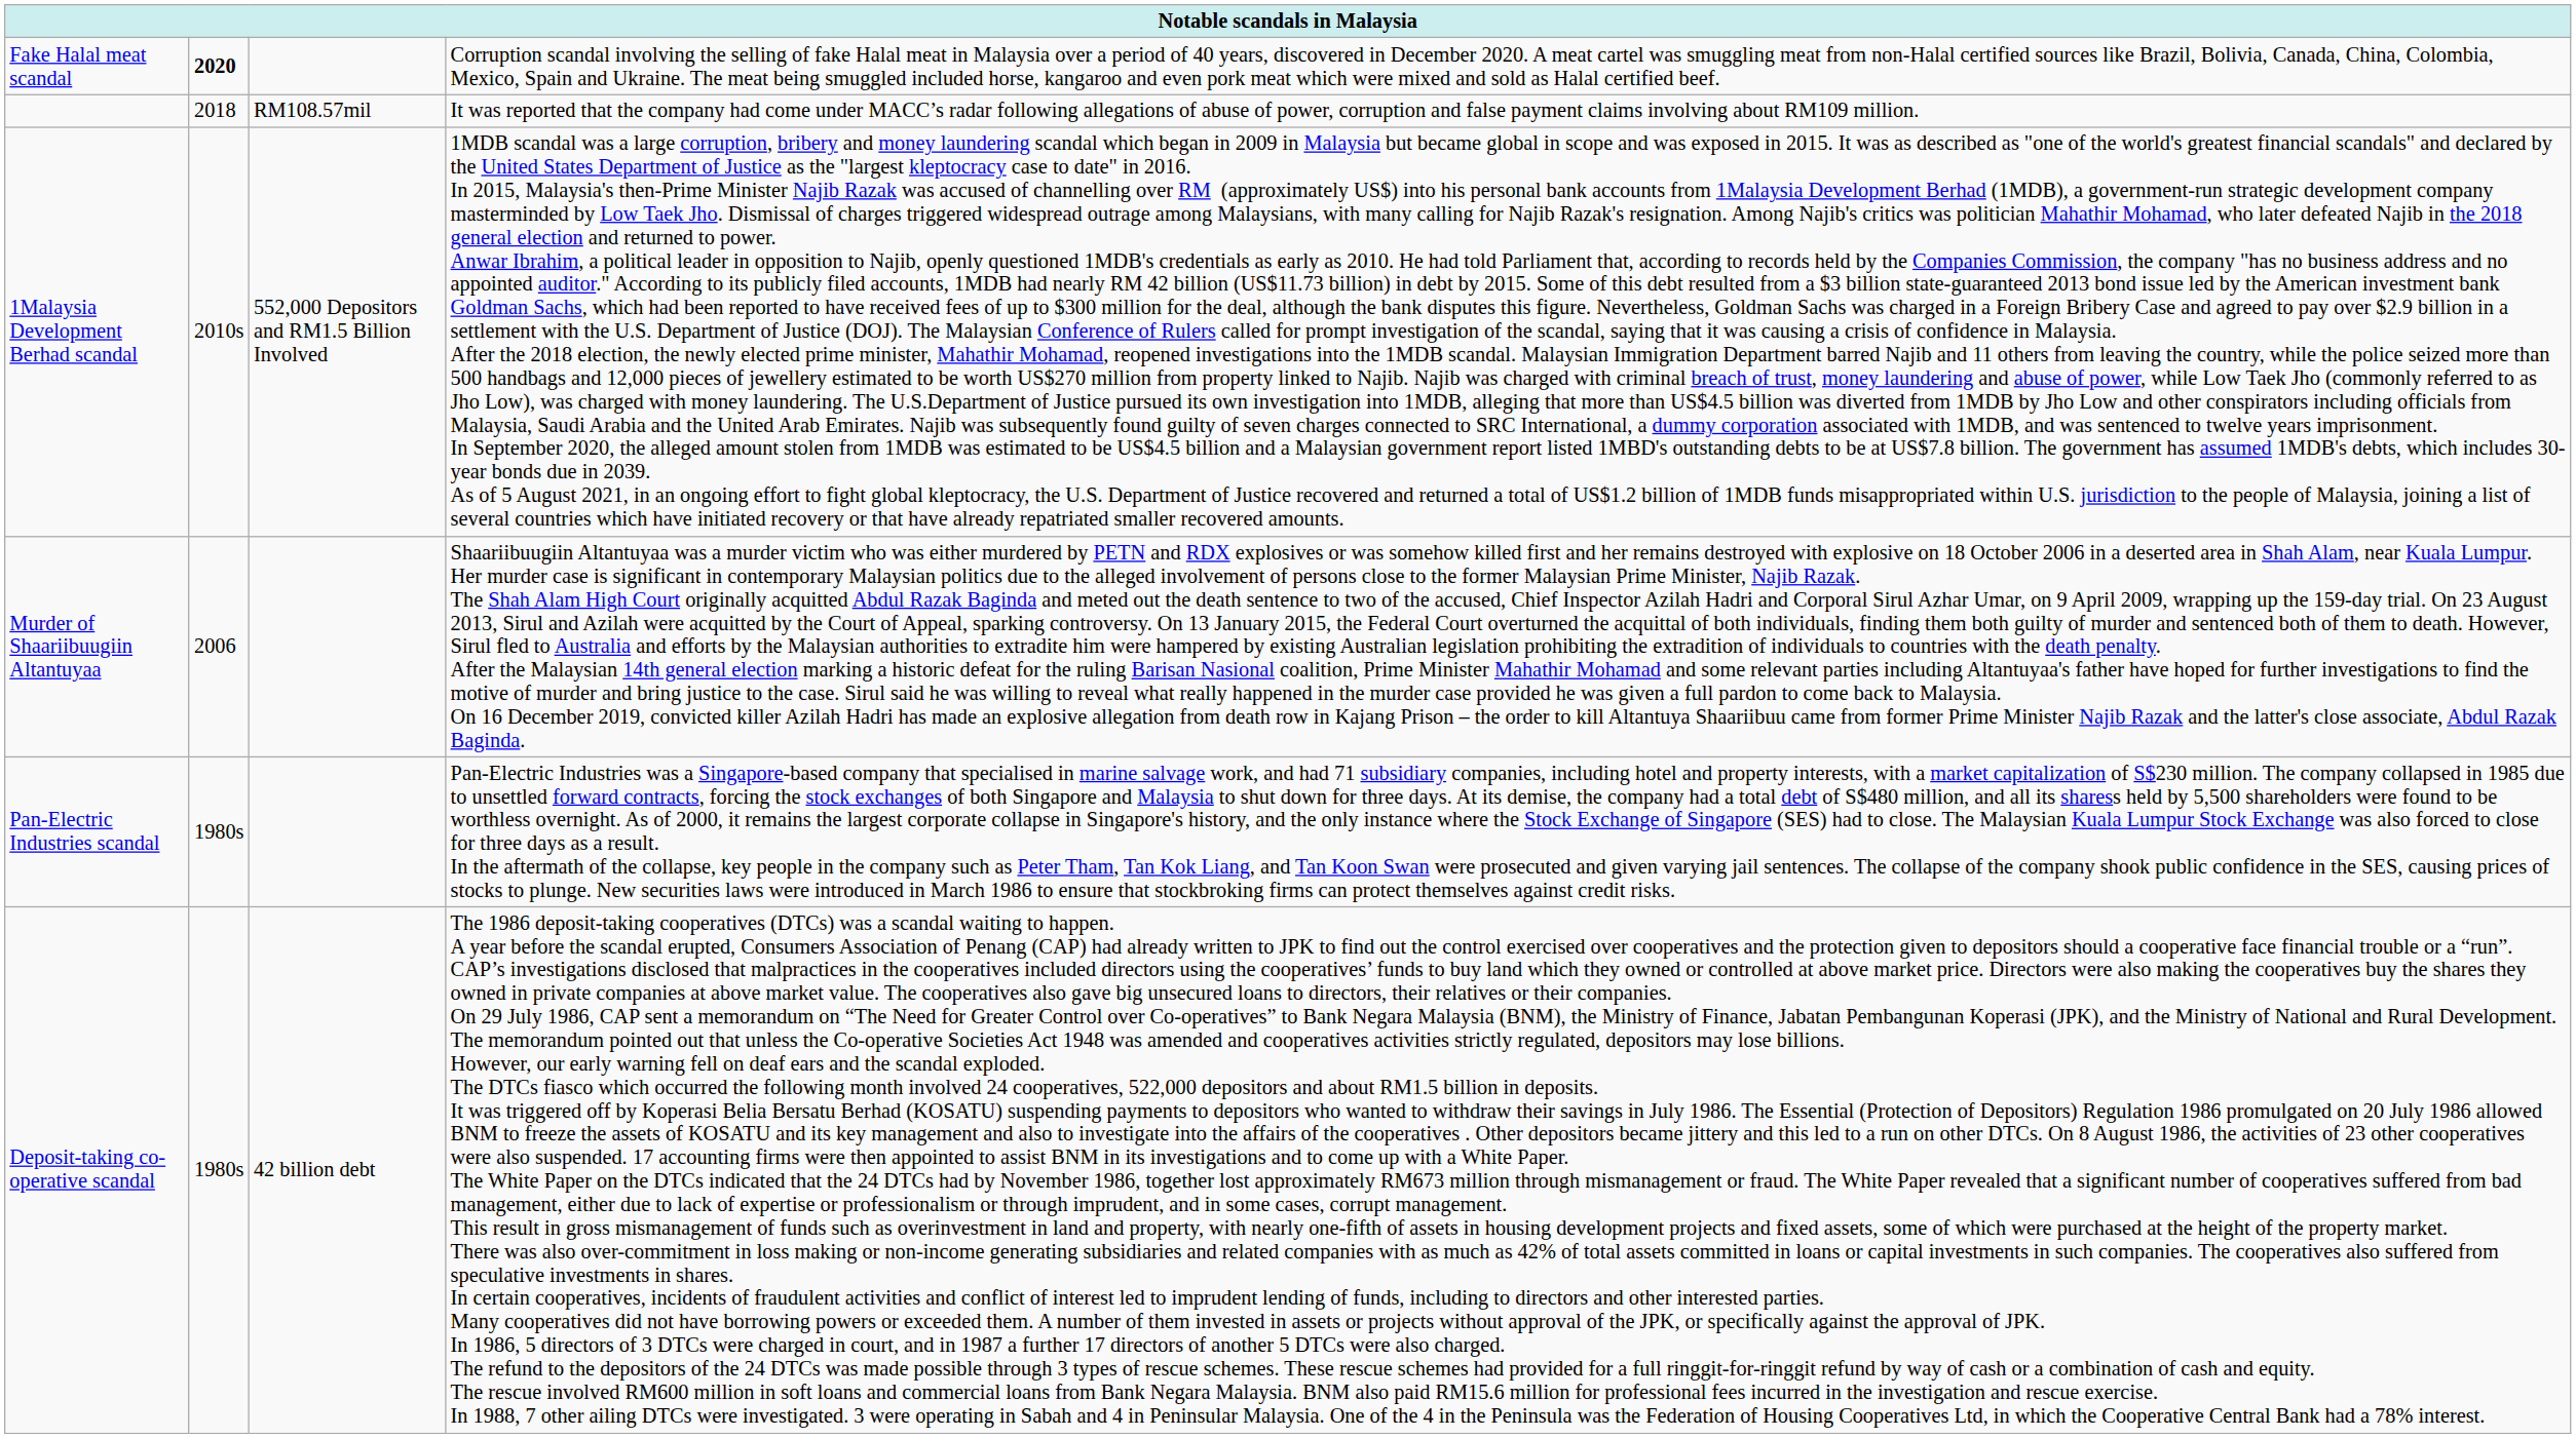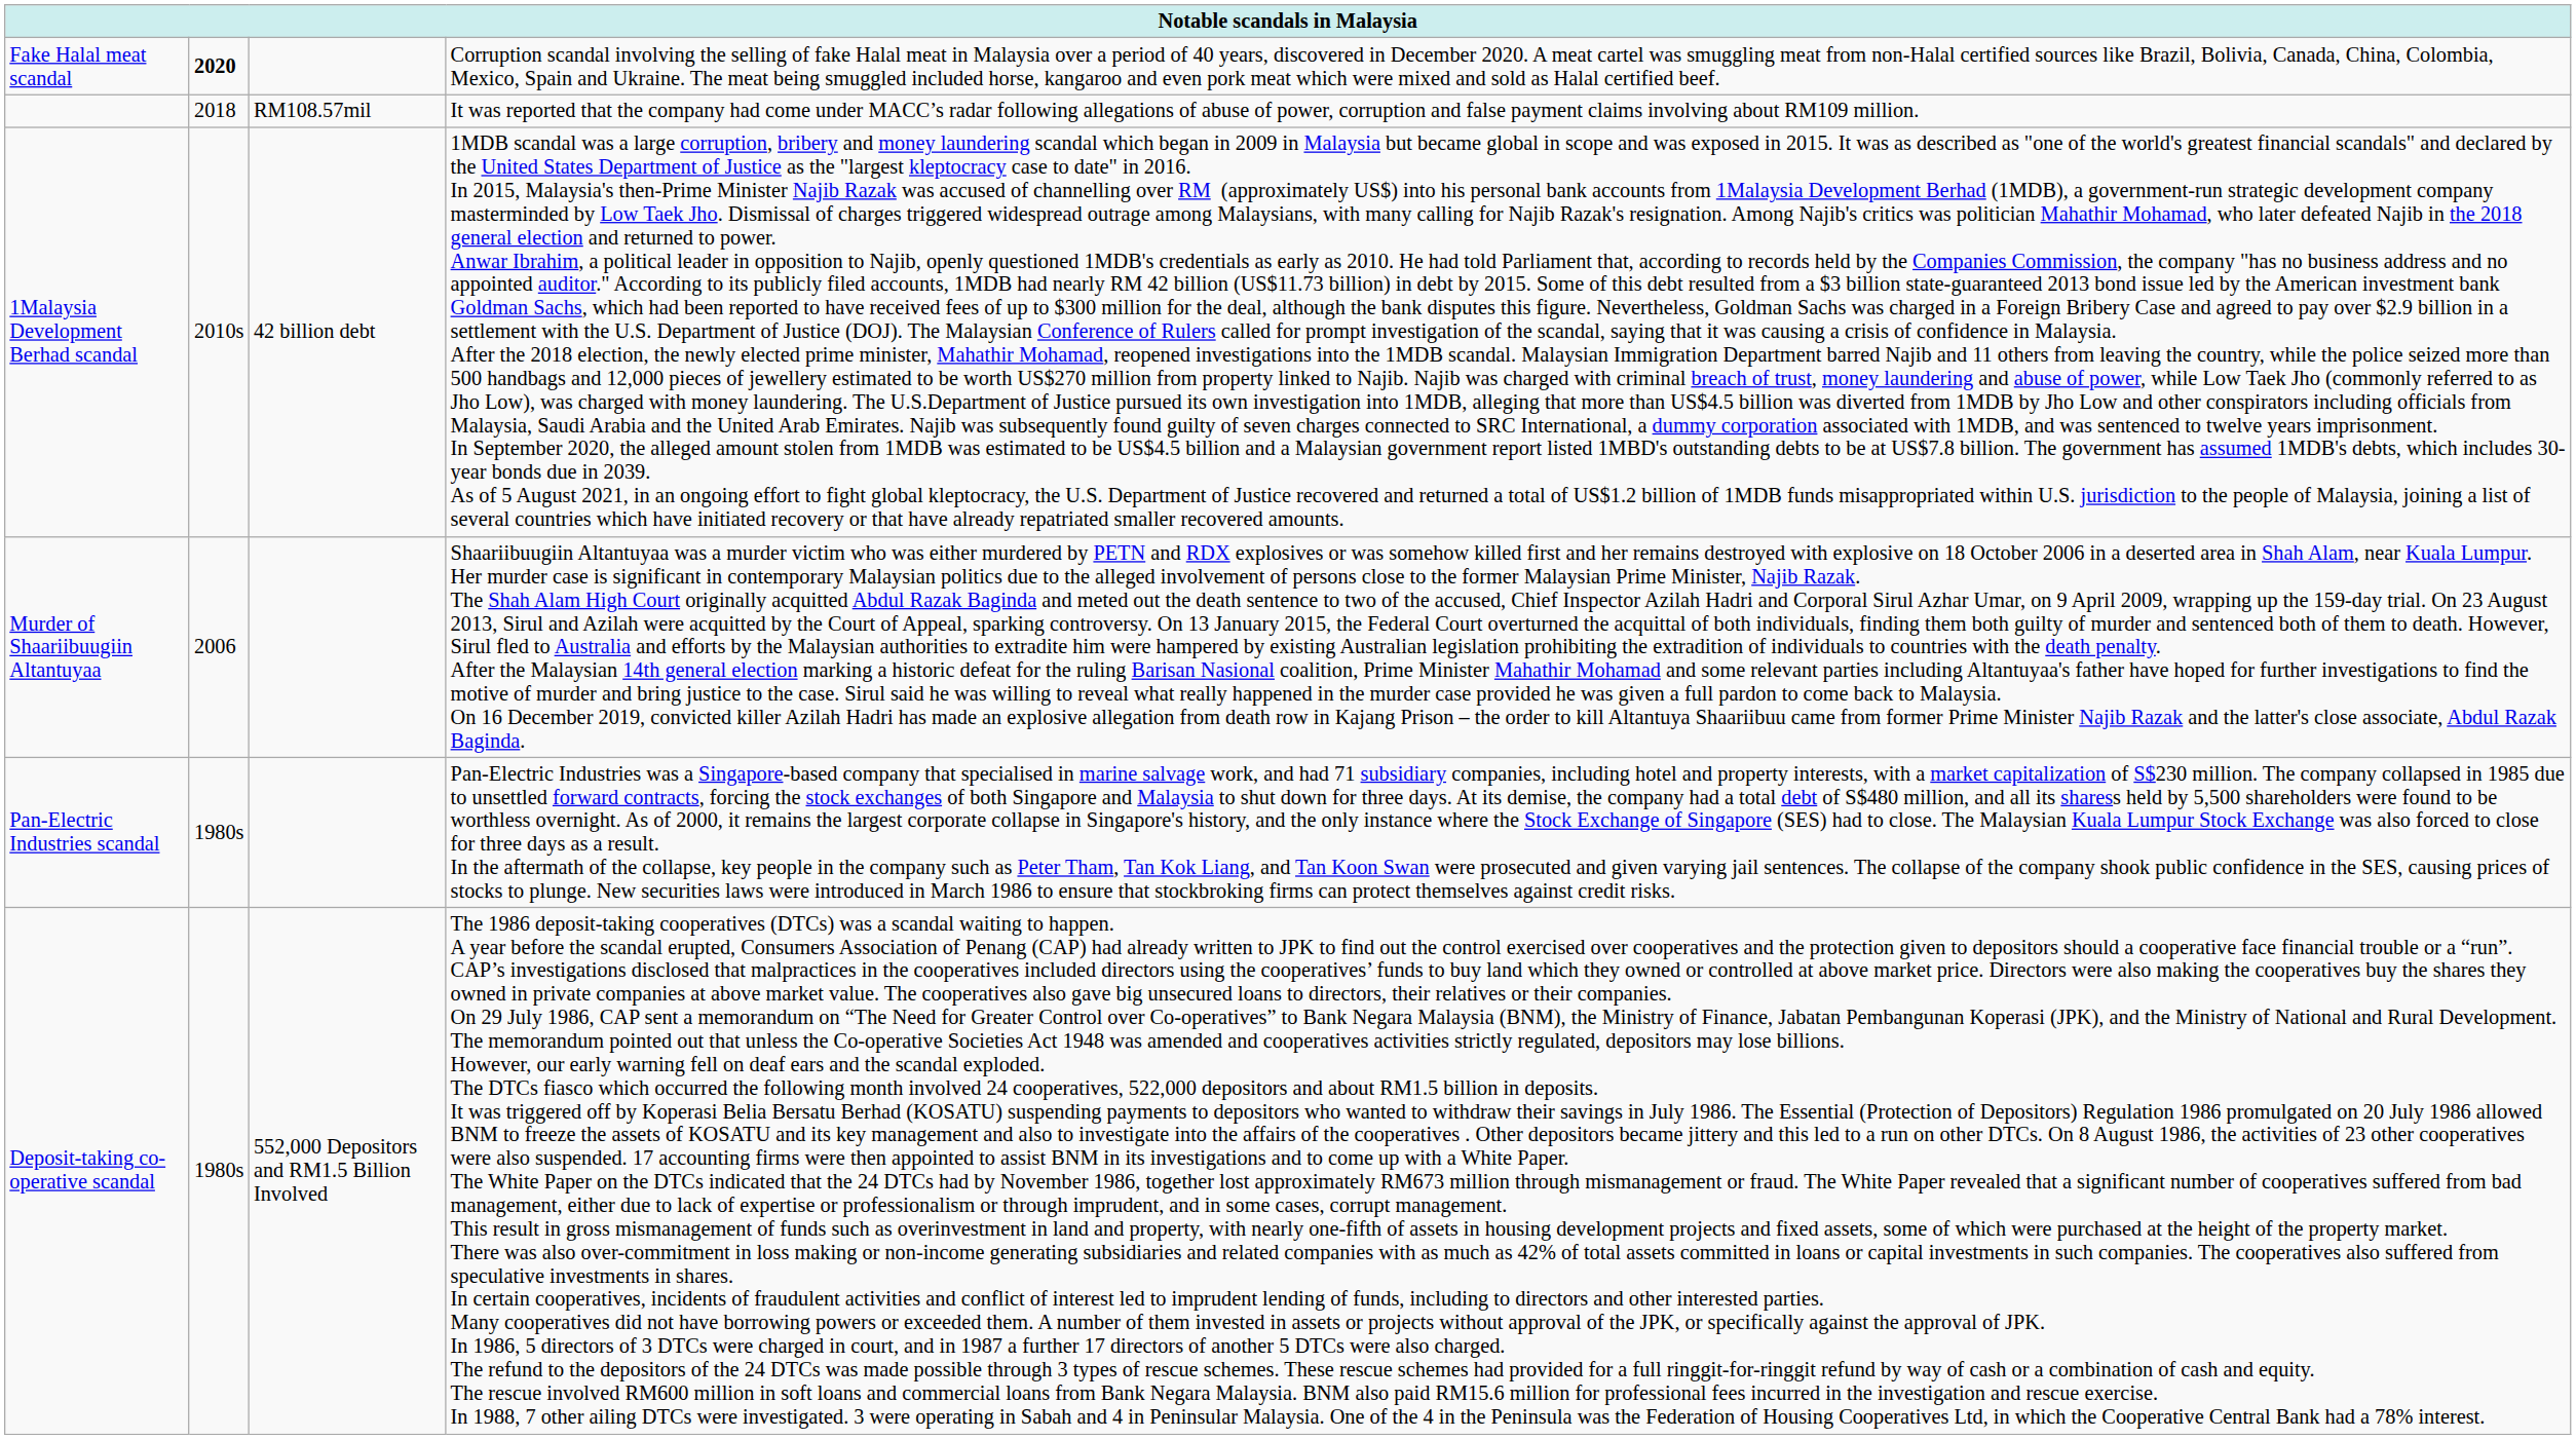1Malaysia Development Berhad scandal | column 3: 552,000 Depositors and RM1.5 Billion Involved -> 42 billion debt
Deposit-taking co-operative scandal | column 3: 42 billion debt -> 552,000 Depositors and RM1.5 Billion Involved
